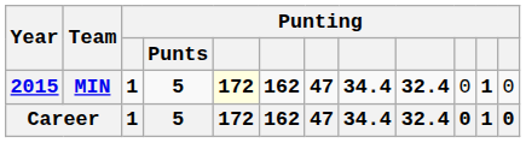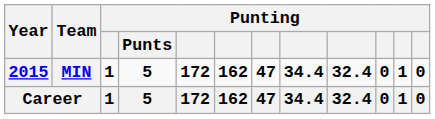MIN | column 5: lightyellow background -> no background
MIN | column 10: normal -> bold
MIN | column 12: normal -> bold
